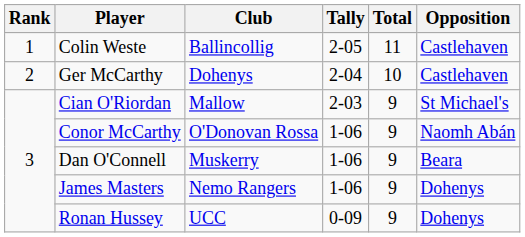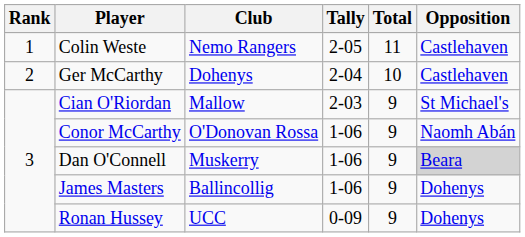Colin Weste | Club: Ballincollig -> Nemo Rangers
Dan O'Connell | Opposition: no background -> lightgrey background
James Masters | Club: Nemo Rangers -> Ballincollig
